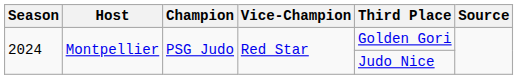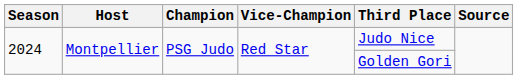row 2 | Third Place: Golden Gori -> Judo Nice
row 3 | Third Place: Judo Nice -> Golden Gori
